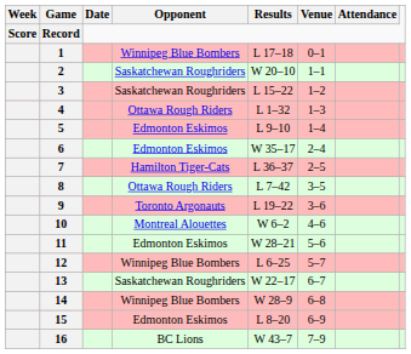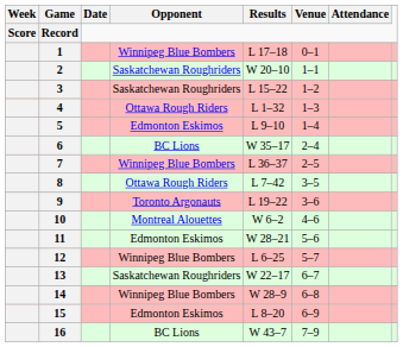6 | Opponent: Edmonton Eskimos -> BC Lions
7 | Opponent: Hamilton Tiger-Cats -> Winnipeg Blue Bombers
